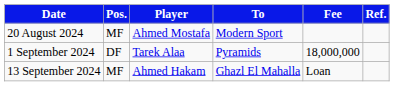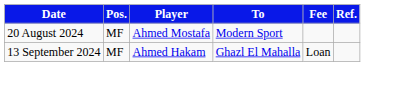- row: 1 September 2024 | DF | Tarek Alaa | Pyramids | 18,000,000
